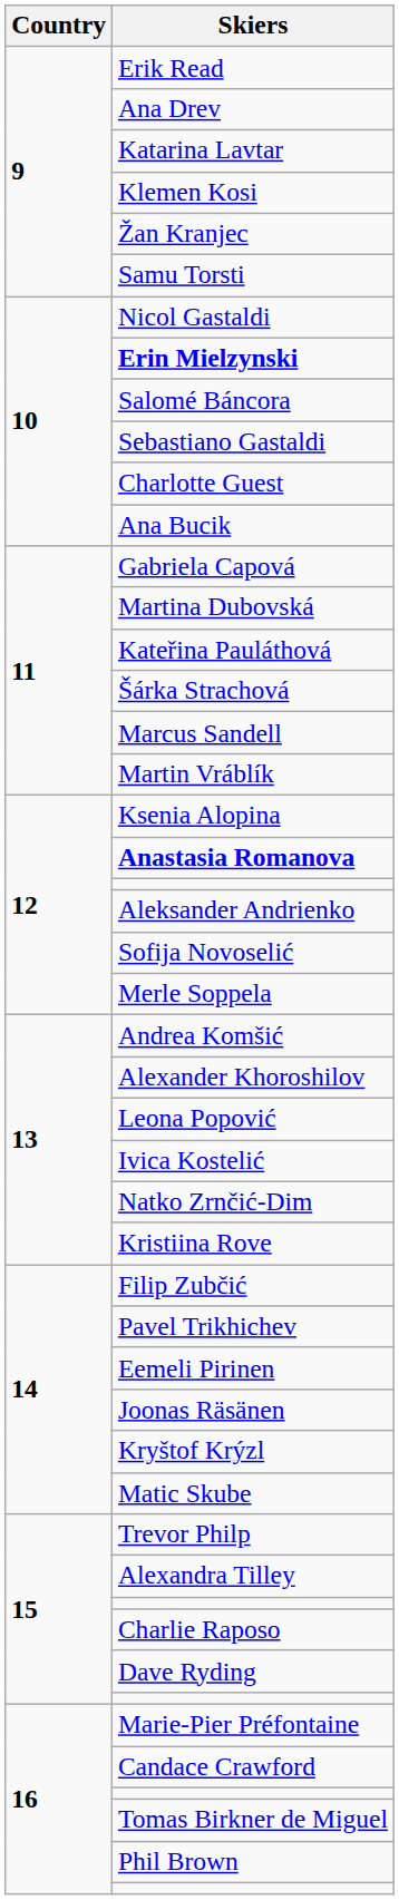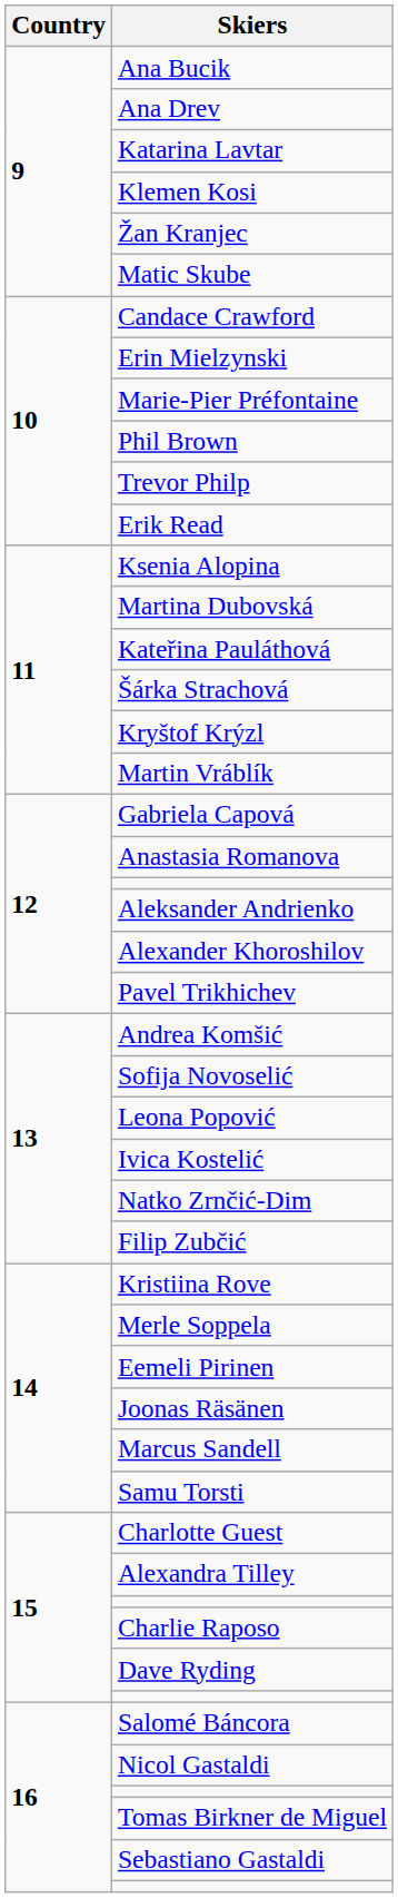row 2 | Skiers: Erik Read -> Ana Bucik
row 7 | Skiers: Samu Torsti -> Matic Skube
row 8 | Skiers: Nicol Gastaldi -> Candace Crawford
row 9 | Skiers: bold -> normal
row 10 | Skiers: Salomé Báncora -> Marie-Pier Préfontaine
row 11 | Skiers: Sebastiano Gastaldi -> Phil Brown
row 12 | Skiers: Charlotte Guest -> Trevor Philp
row 13 | Skiers: Ana Bucik -> Erik Read
row 14 | Skiers: Gabriela Capová -> Ksenia Alopina
row 18 | Skiers: Marcus Sandell -> Kryštof Krýzl
row 20 | Skiers: Ksenia Alopina -> Gabriela Capová
row 21 | Skiers: bold -> normal
row 24 | Skiers: Sofija Novoselić -> Alexander Khoroshilov
row 25 | Skiers: Merle Soppela -> Pavel Trikhichev
row 27 | Skiers: Alexander Khoroshilov -> Sofija Novoselić
row 31 | Skiers: Kristiina Rove -> Filip Zubčić
row 32 | Skiers: Filip Zubčić -> Kristiina Rove
row 33 | Skiers: Pavel Trikhichev -> Merle Soppela
row 36 | Skiers: Kryštof Krýzl -> Marcus Sandell
row 37 | Skiers: Matic Skube -> Samu Torsti
row 38 | Skiers: Trevor Philp -> Charlotte Guest
row 44 | Skiers: Marie-Pier Préfontaine -> Salomé Báncora
row 45 | Skiers: Candace Crawford -> Nicol Gastaldi
row 48 | Skiers: Phil Brown -> Sebastiano Gastaldi
